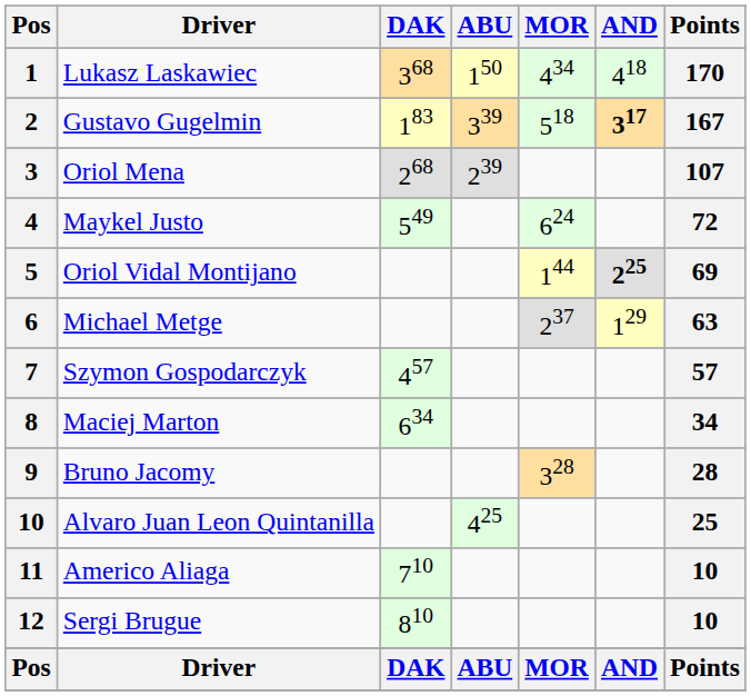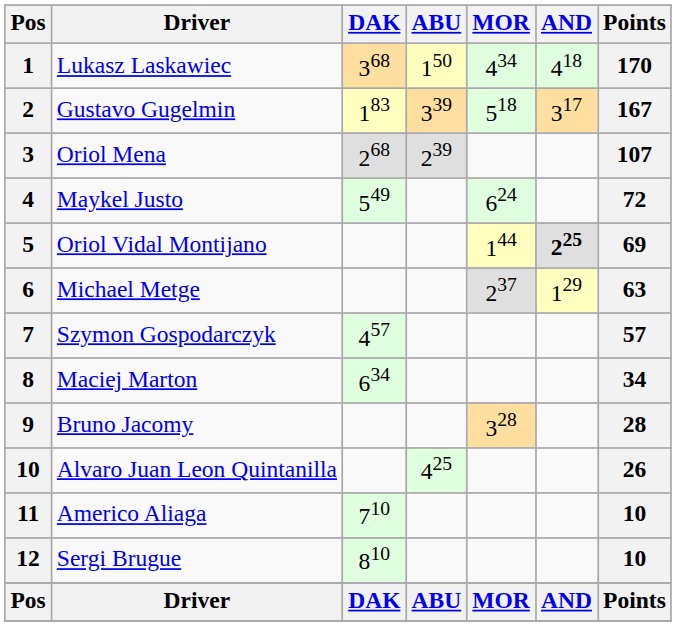Gustavo Gugelmin | AND: bold -> normal
Alvaro Juan Leon Quintanilla | Points: 25 -> 26
